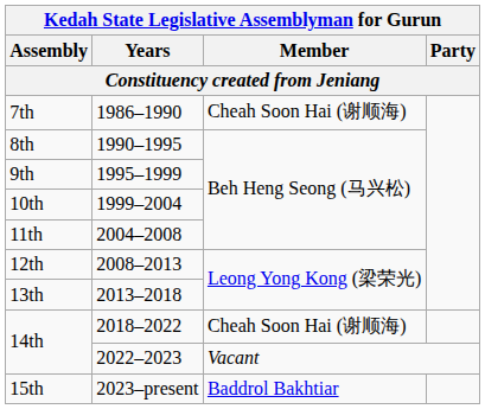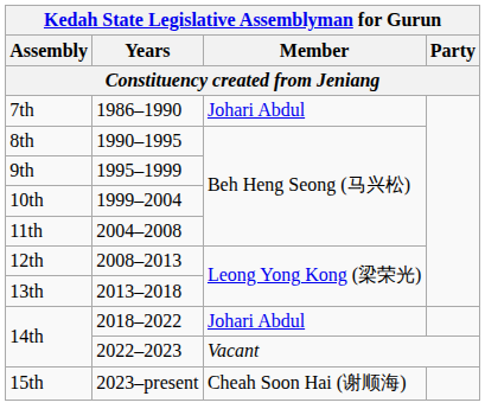7th | Member: Cheah Soon Hai (谢顺海) -> Johari Abdul
14th / 2018–2022 | Member: Cheah Soon Hai (谢顺海) -> Johari Abdul
15th | Member: Baddrol Bakhtiar -> Cheah Soon Hai (谢顺海)
